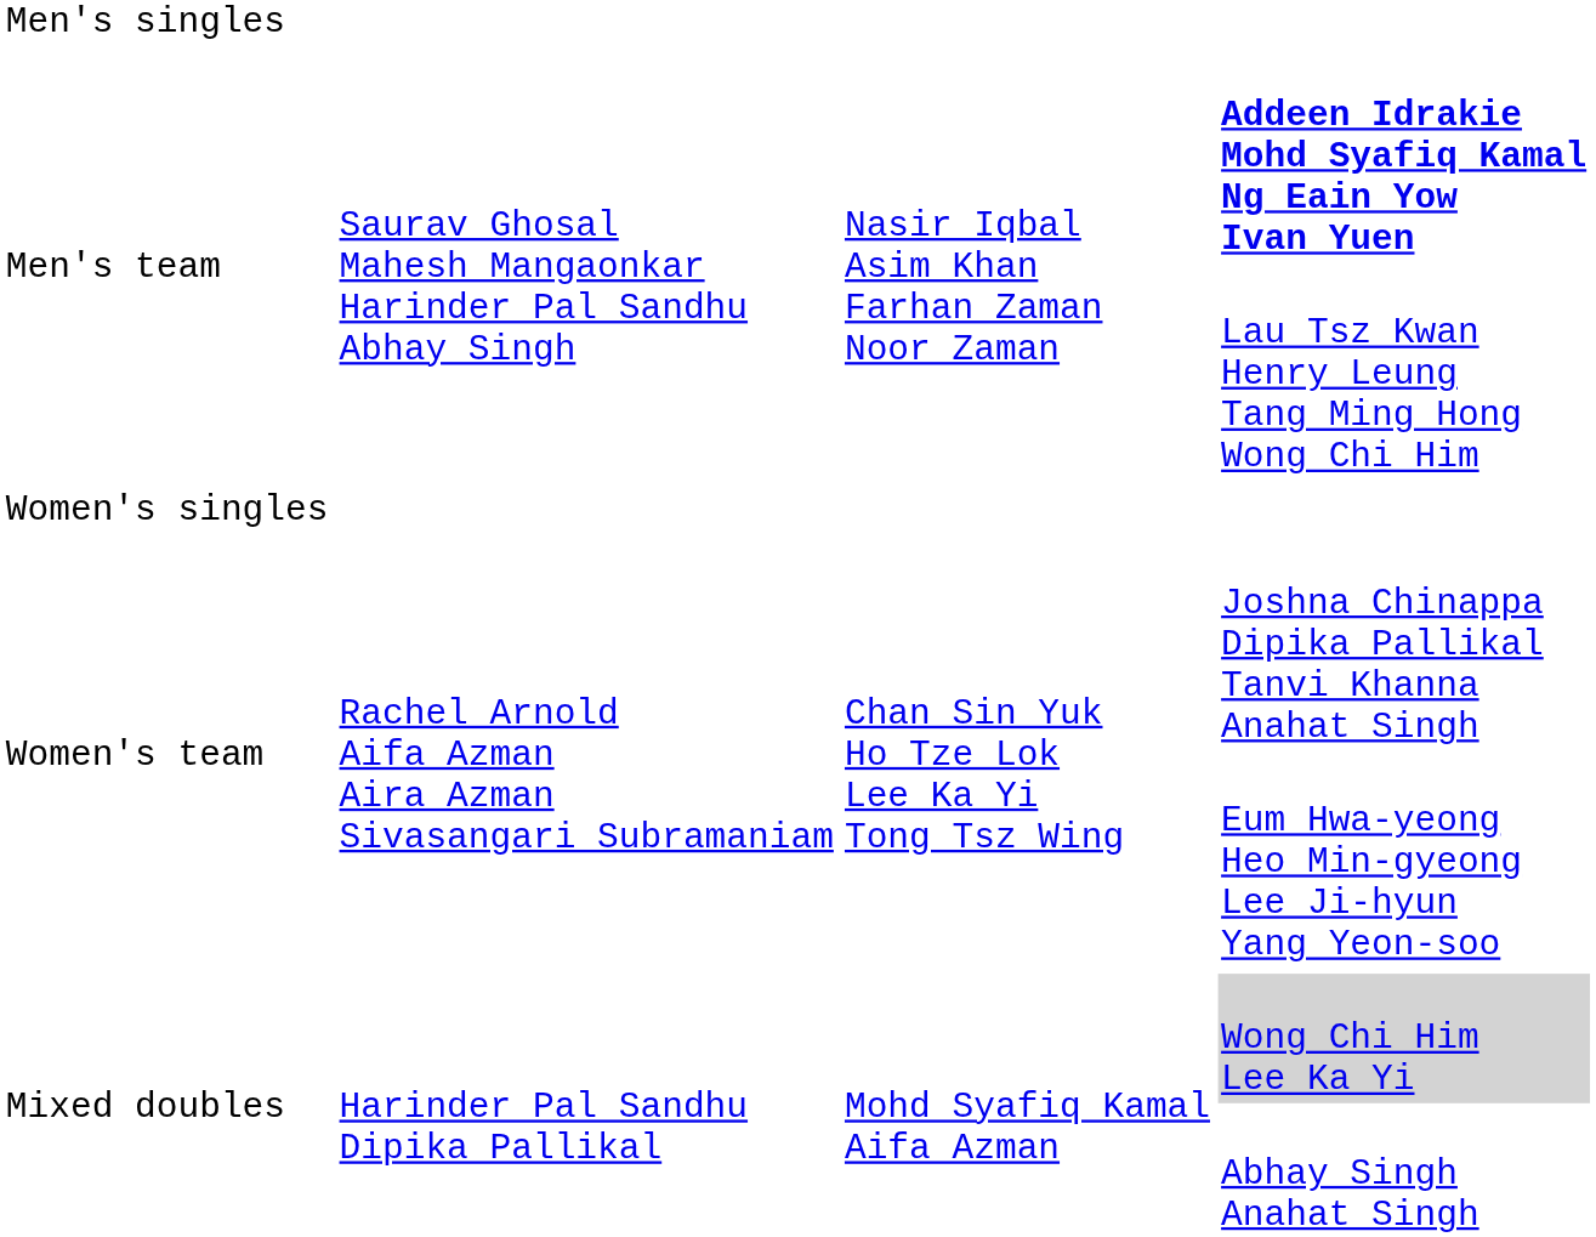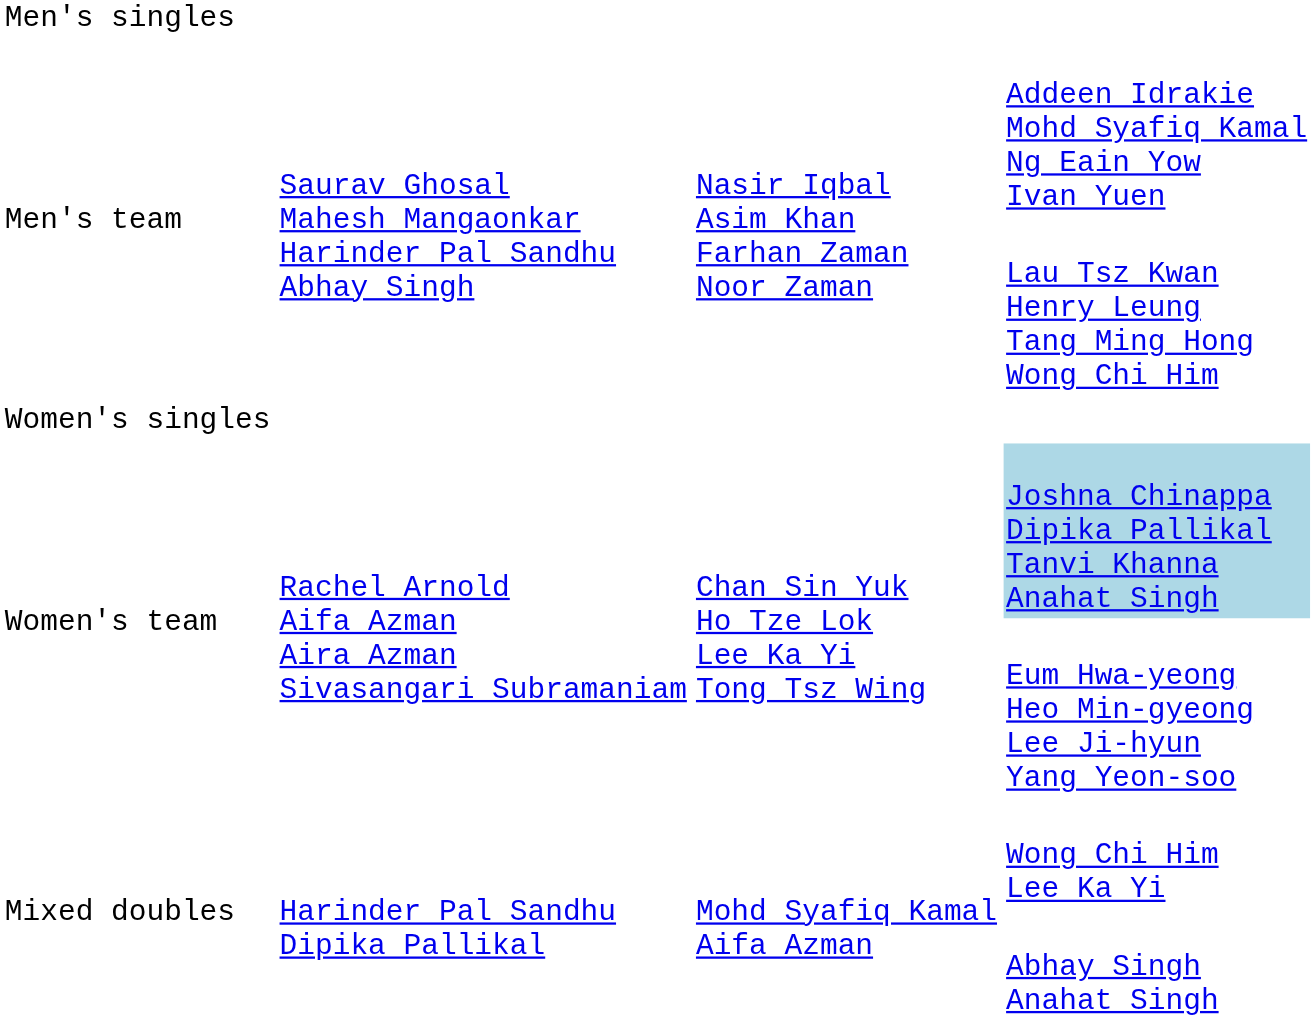Addeen Idrakie Mohd Syafiq Kamal Ng Eain Yow Ivan Yuen | column 4: bold -> normal
Joshna Chinappa Dipika Pallikal Tanvi Khanna Anahat Singh | column 4: no background -> lightblue background
Wong Chi Him Lee Ka Yi | column 4: lightgrey background -> no background
